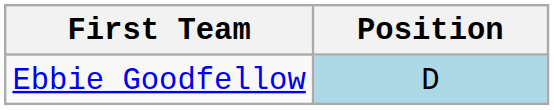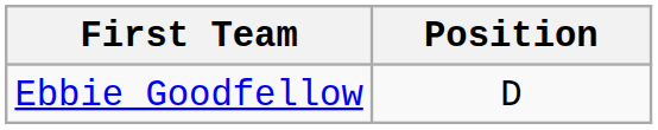Ebbie Goodfellow | Position: lightblue background -> no background
